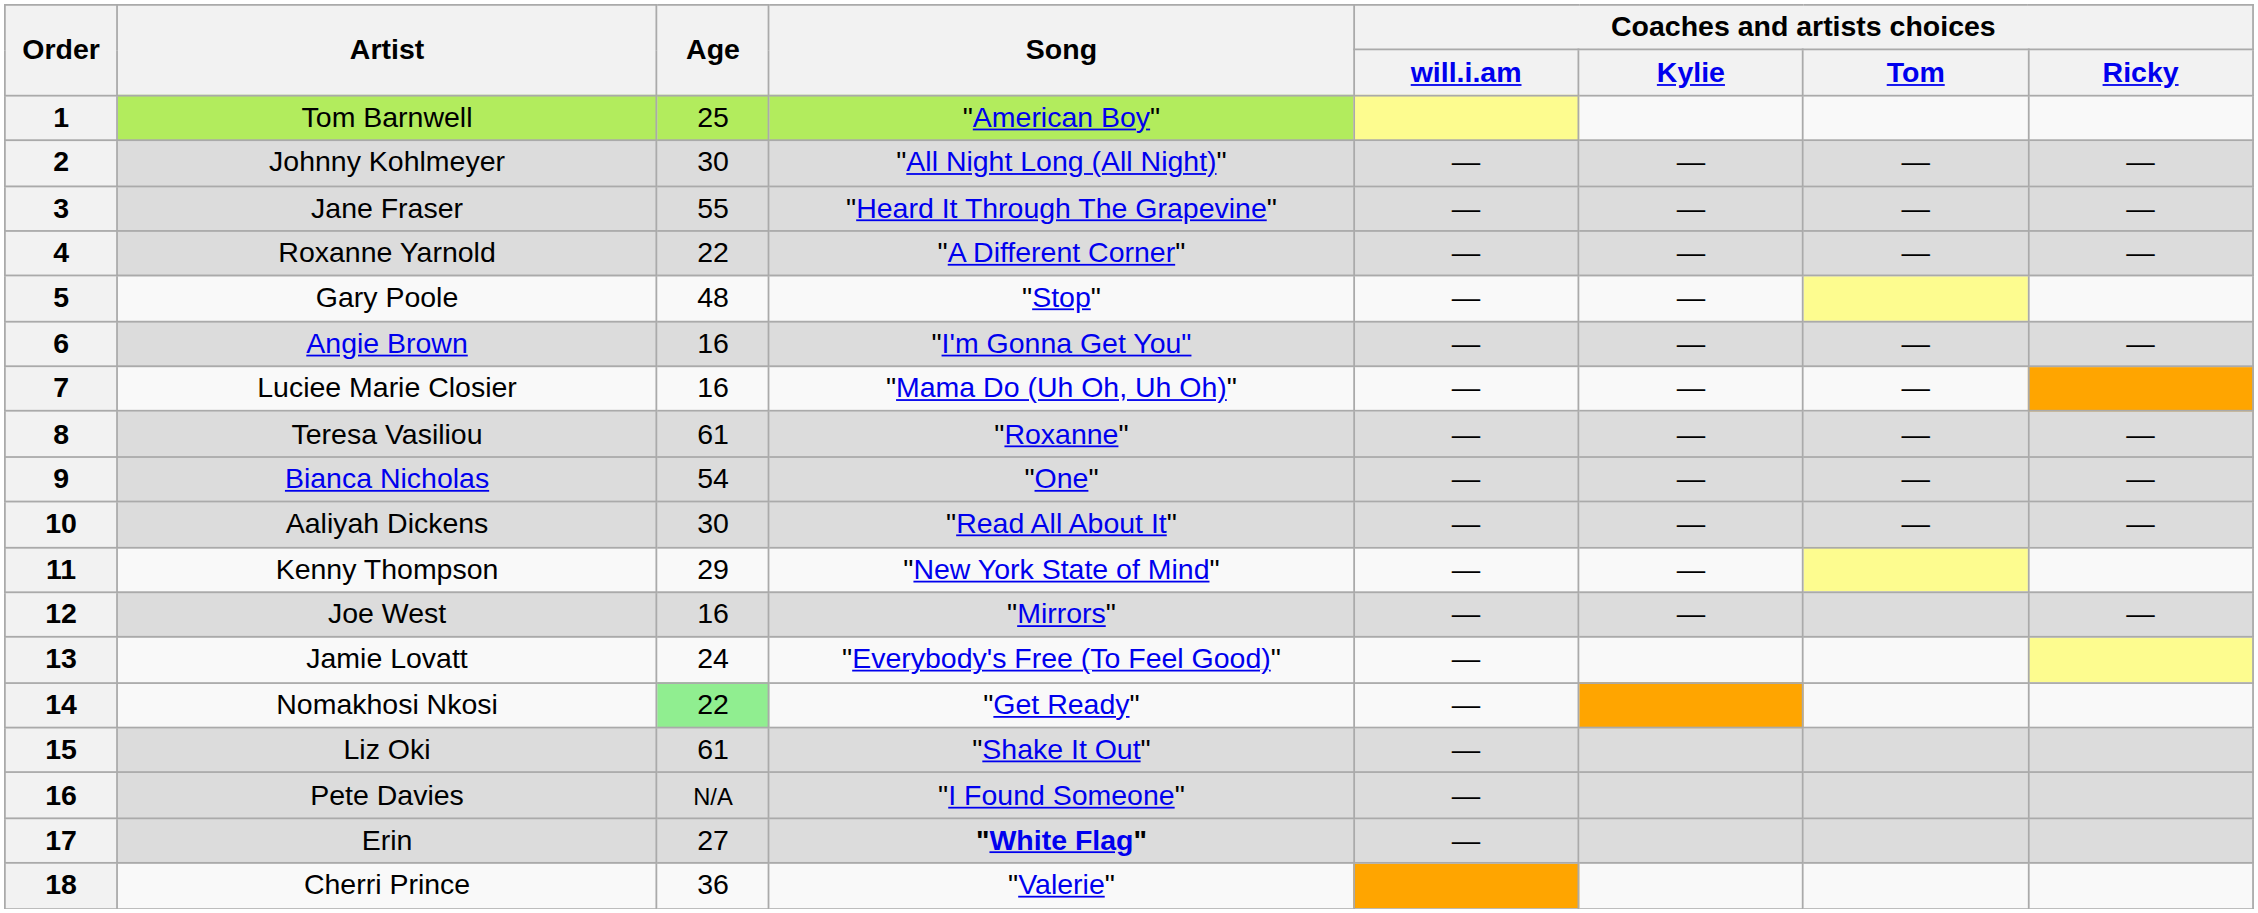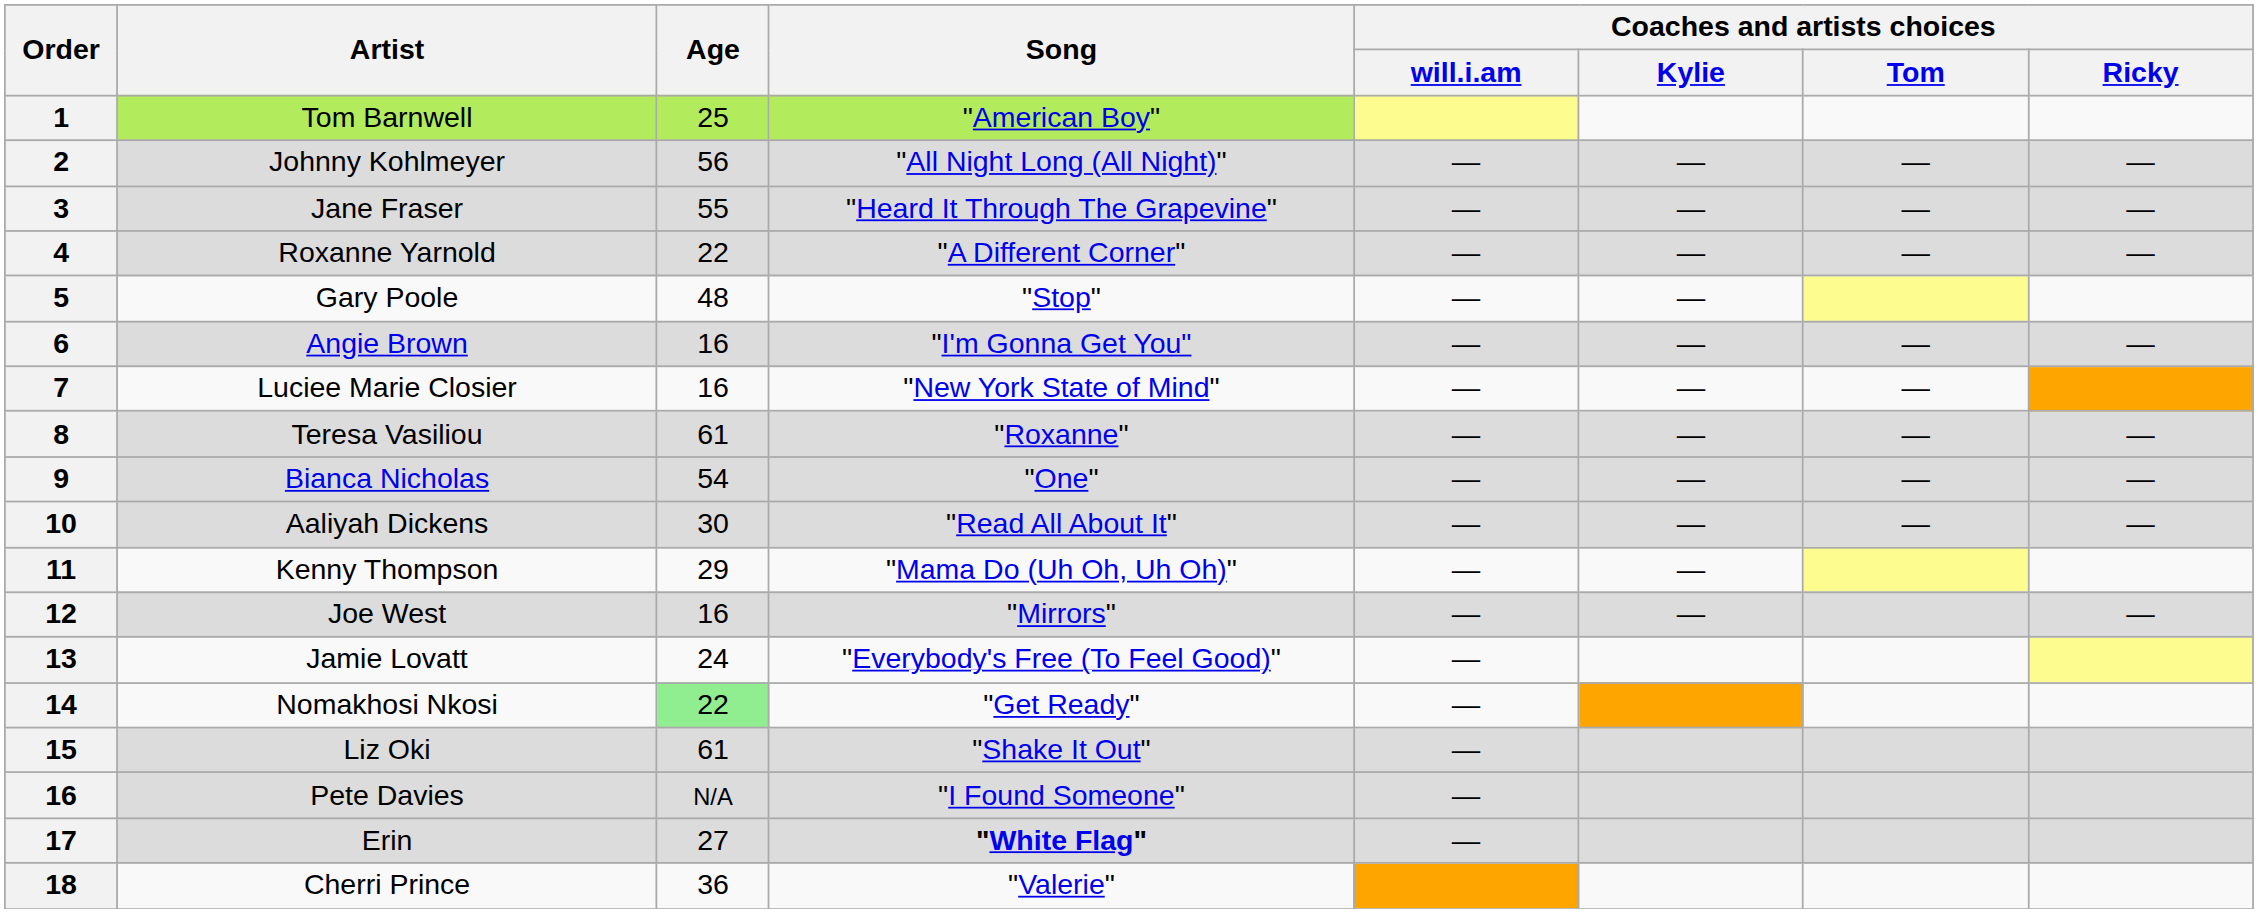Johnny Kohlmeyer | Age: 30 -> 56
Luciee Marie Closier | Song: "Mama Do (Uh Oh, Uh Oh)" -> "New York State of Mind"
Kenny Thompson | Song: "New York State of Mind" -> "Mama Do (Uh Oh, Uh Oh)"
